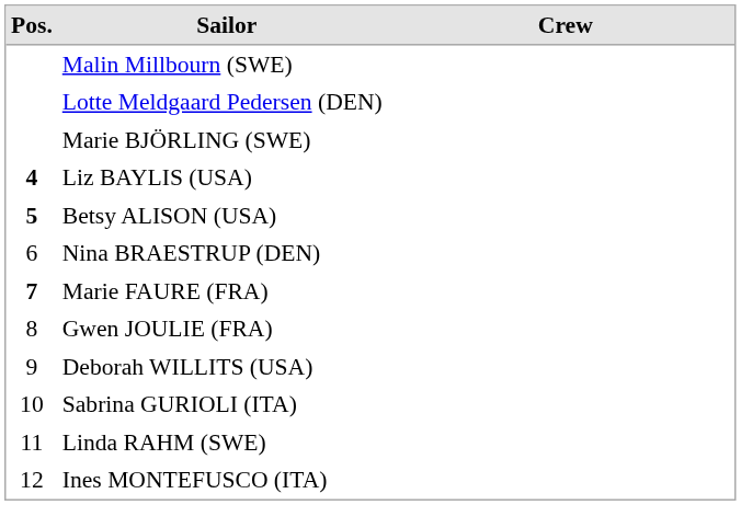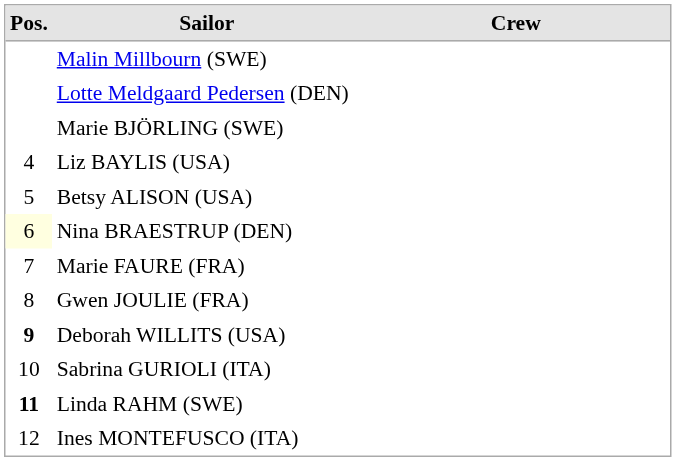Liz BAYLIS (USA) | Pos.: bold -> normal
Betsy ALISON (USA) | Pos.: bold -> normal
Nina BRAESTRUP (DEN) | Pos.: no background -> lightyellow background
Marie FAURE (FRA) | Pos.: bold -> normal
Deborah WILLITS (USA) | Pos.: normal -> bold
Linda RAHM (SWE) | Pos.: normal -> bold
